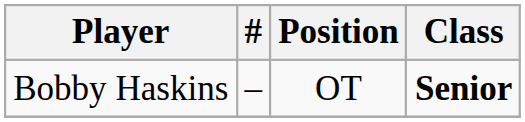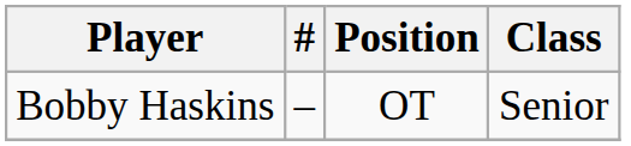Bobby Haskins | Class: bold -> normal
